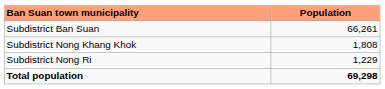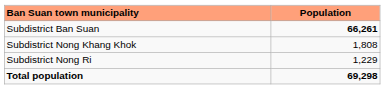Subdistrict Ban Suan | Population: normal -> bold
